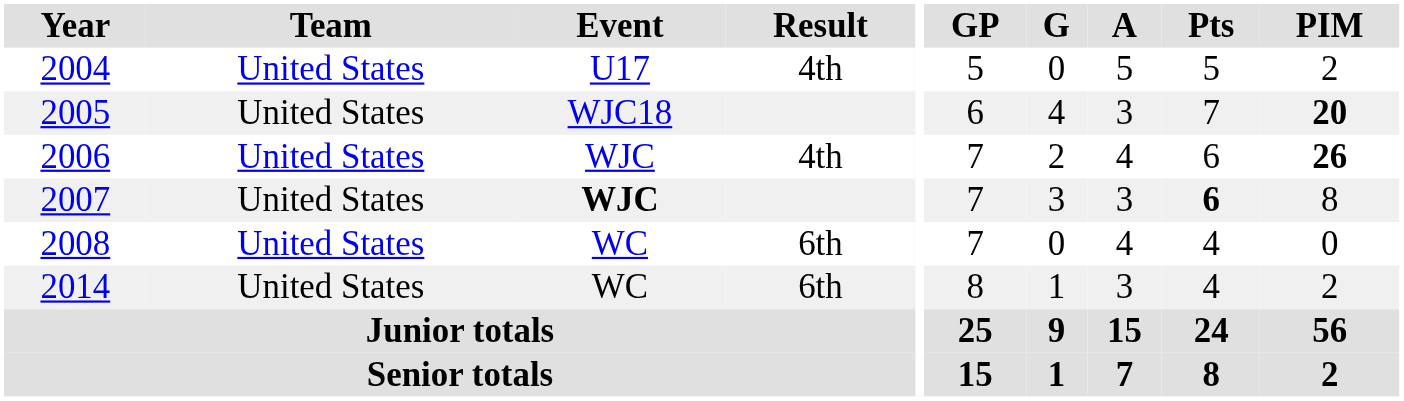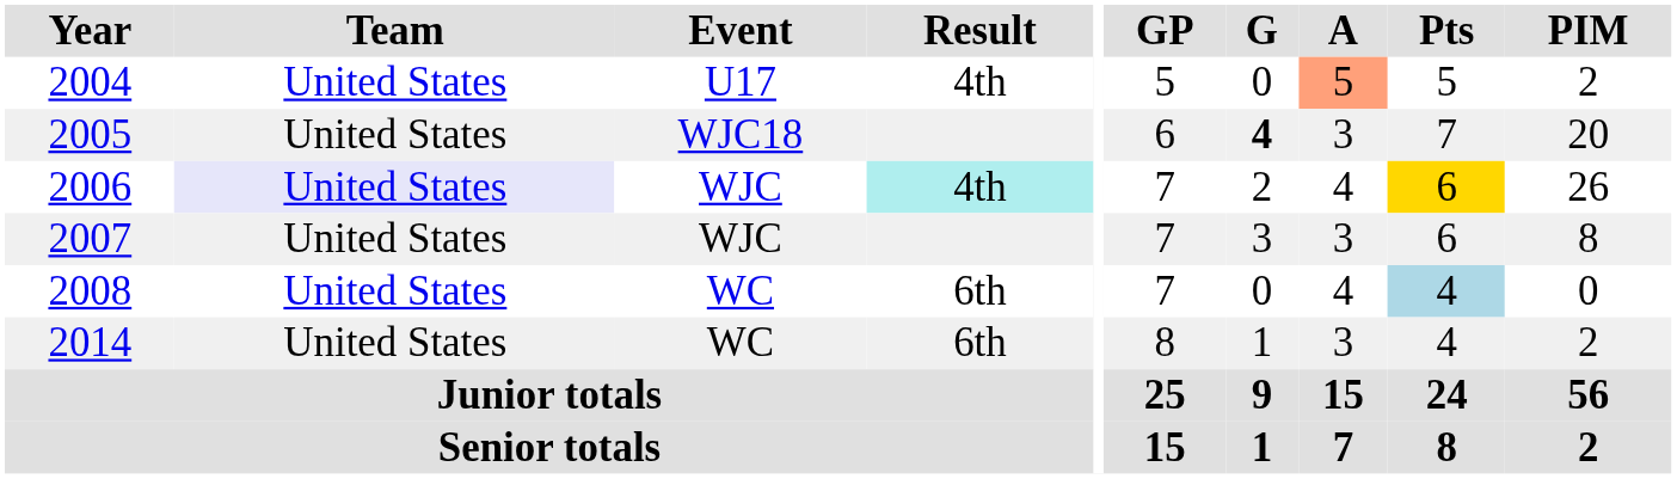2004 | A: no background -> lightsalmon background
2005 | G: normal -> bold
2005 | PIM: bold -> normal
2006 | Team: no background -> lavender background
2006 | Result: no background -> paleturquoise background
2006 | Pts: no background -> gold background
2006 | PIM: bold -> normal
2007 | Event: bold -> normal
2007 | Pts: bold -> normal
2008 | Pts: no background -> lightblue background
